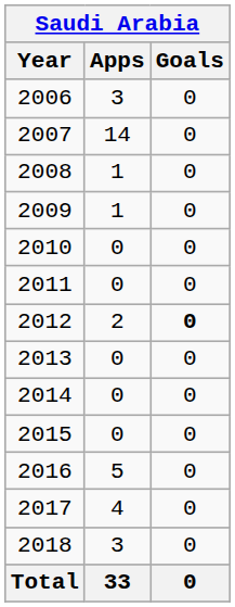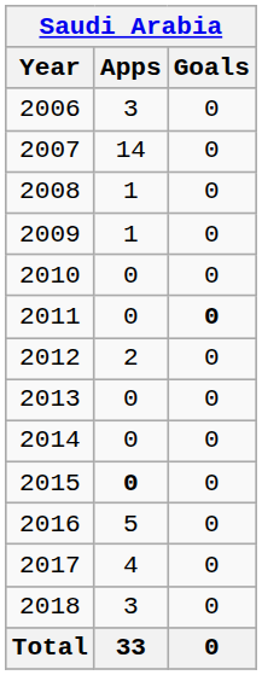2011 | Goals: normal -> bold
2012 | Goals: bold -> normal
2015 | Apps: normal -> bold
